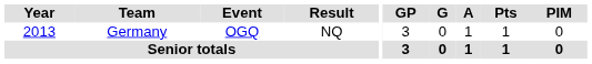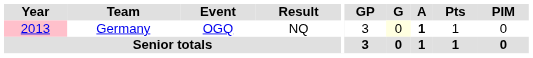Germany | Year: no background -> pink background
Germany | G: no background -> lightyellow background
Germany | A: normal -> bold
